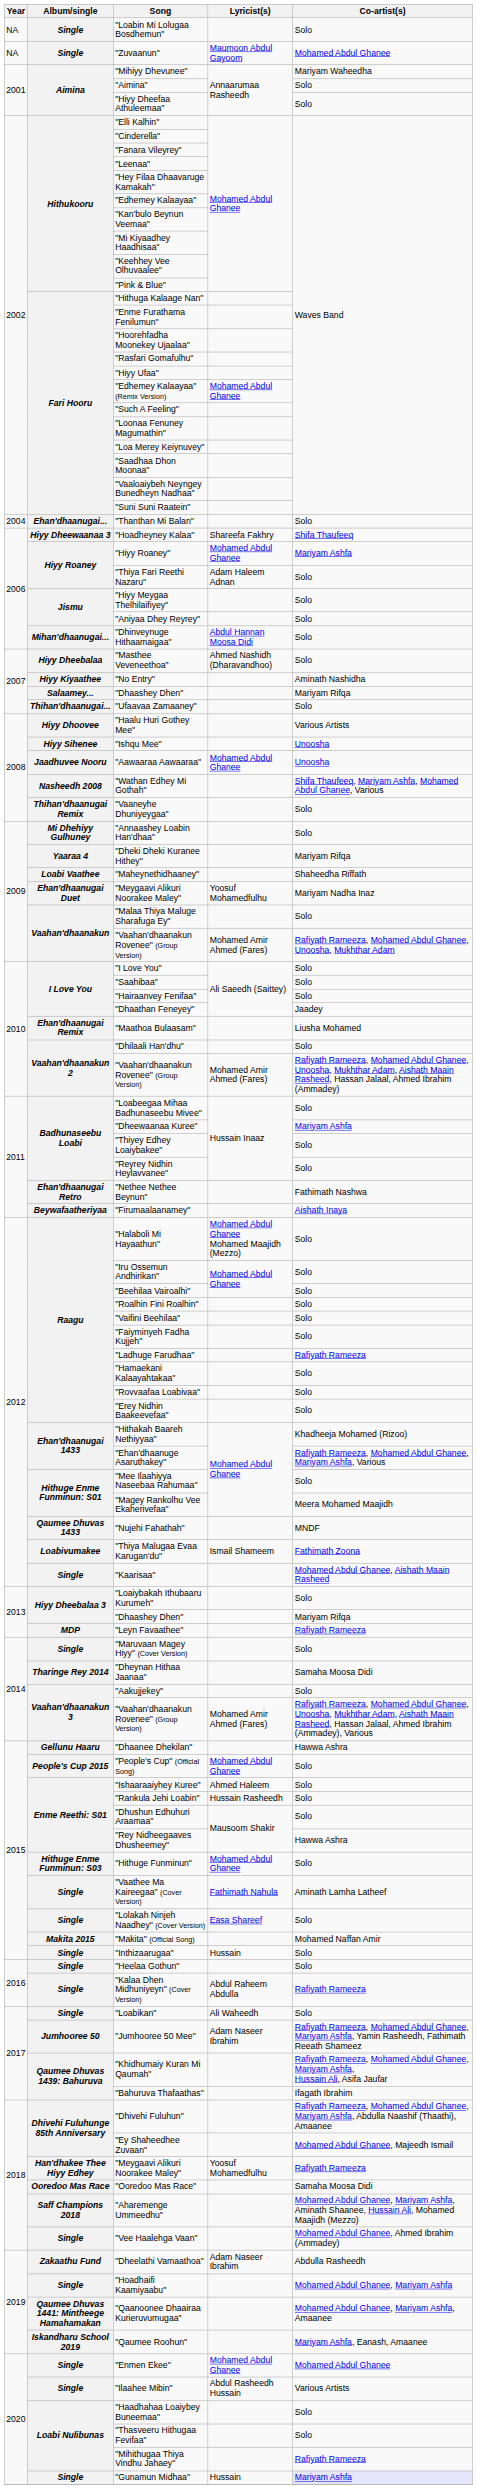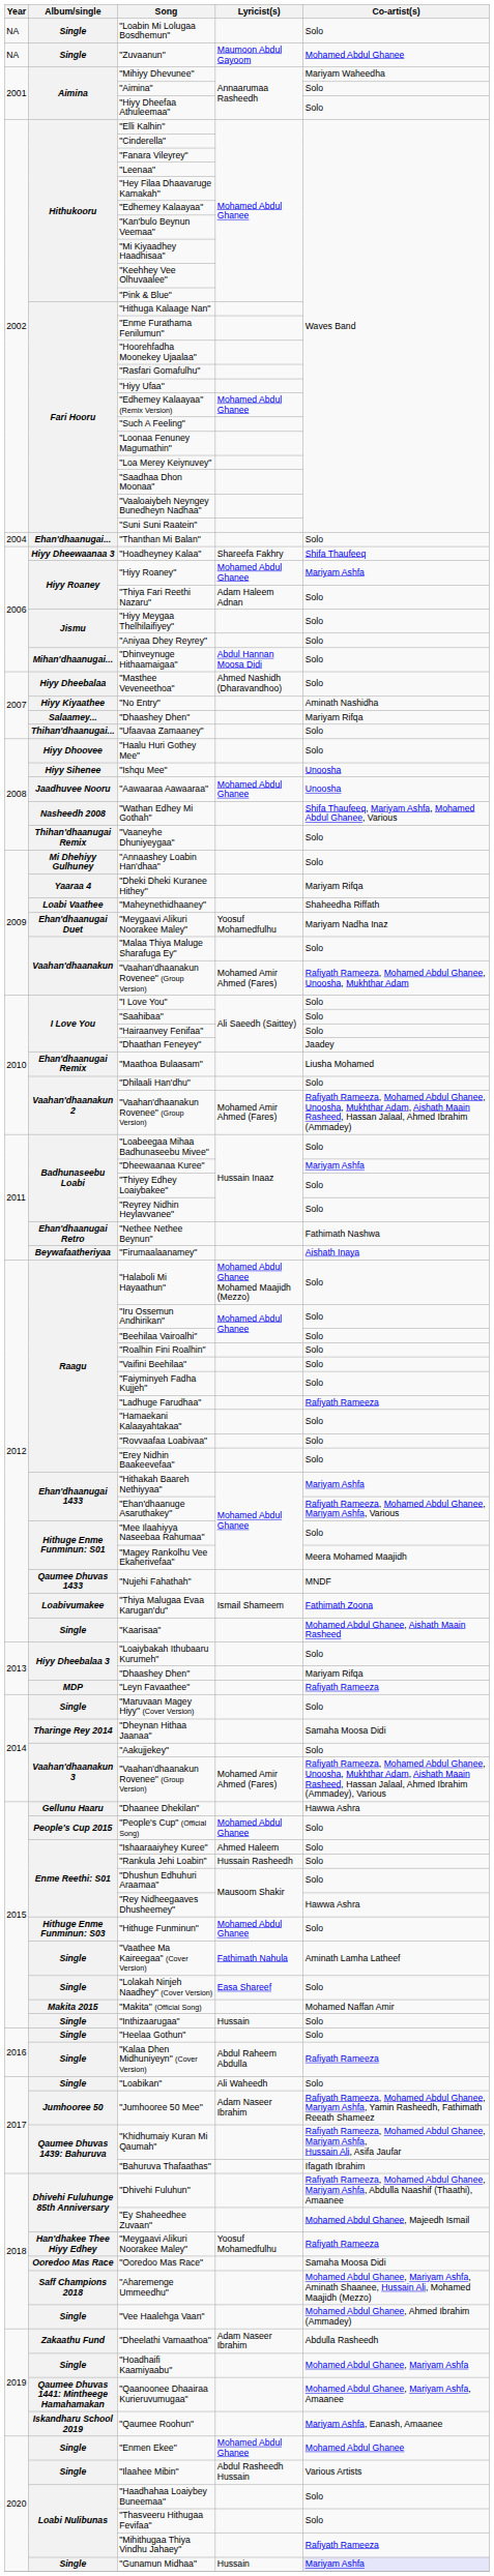"Haalu Huri Gothey Mee" | Co-artist(s): Various Artists -> Solo
"Hithakah Baareh Nethiyyaa" | Co-artist(s): Khadheeja Mohamed (Rizoo) -> Mariyam Ashfa
